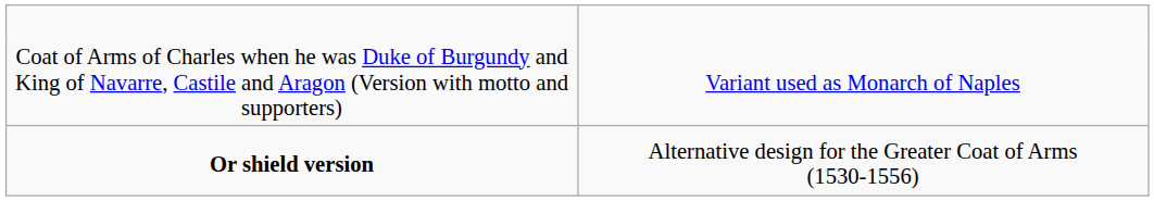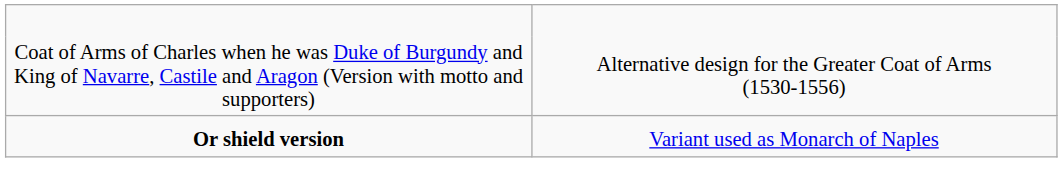row 2 | column 2: Variant used as Monarch of Naples -> Alternative design for the Greater Coat of Arms (1530-1556)
row 4 | column 2: Alternative design for the Greater Coat of Arms (1530-1556) -> Variant used as Monarch of Naples
